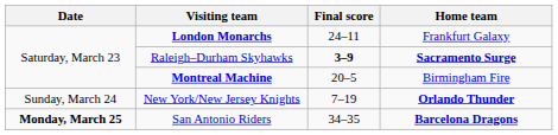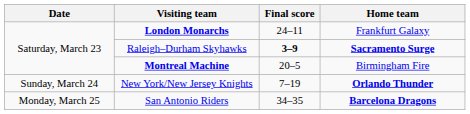San Antonio Riders | Date: bold -> normal
